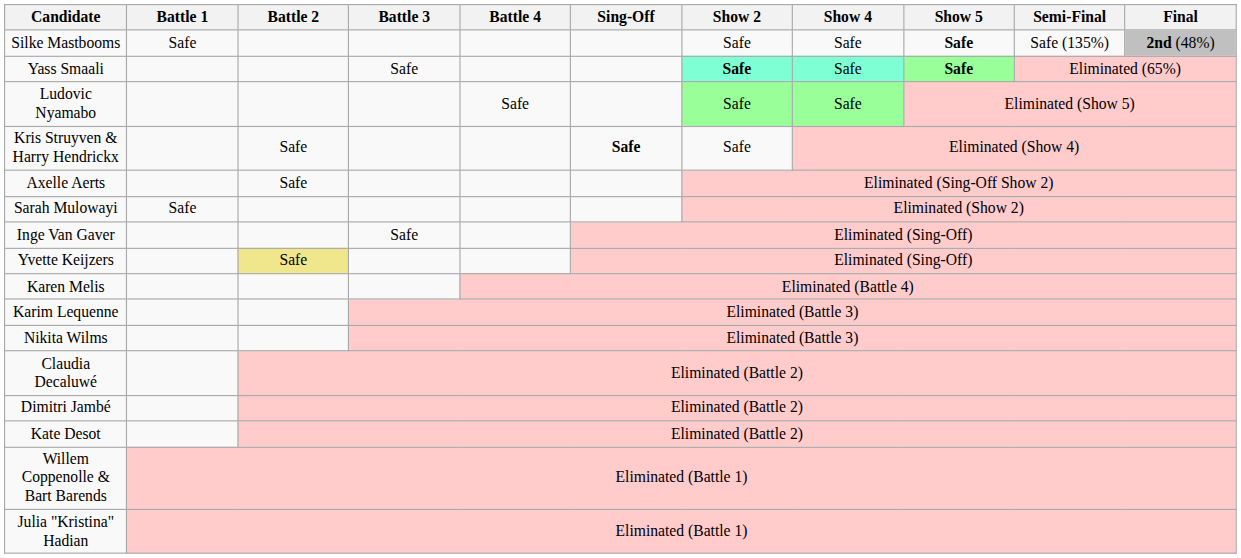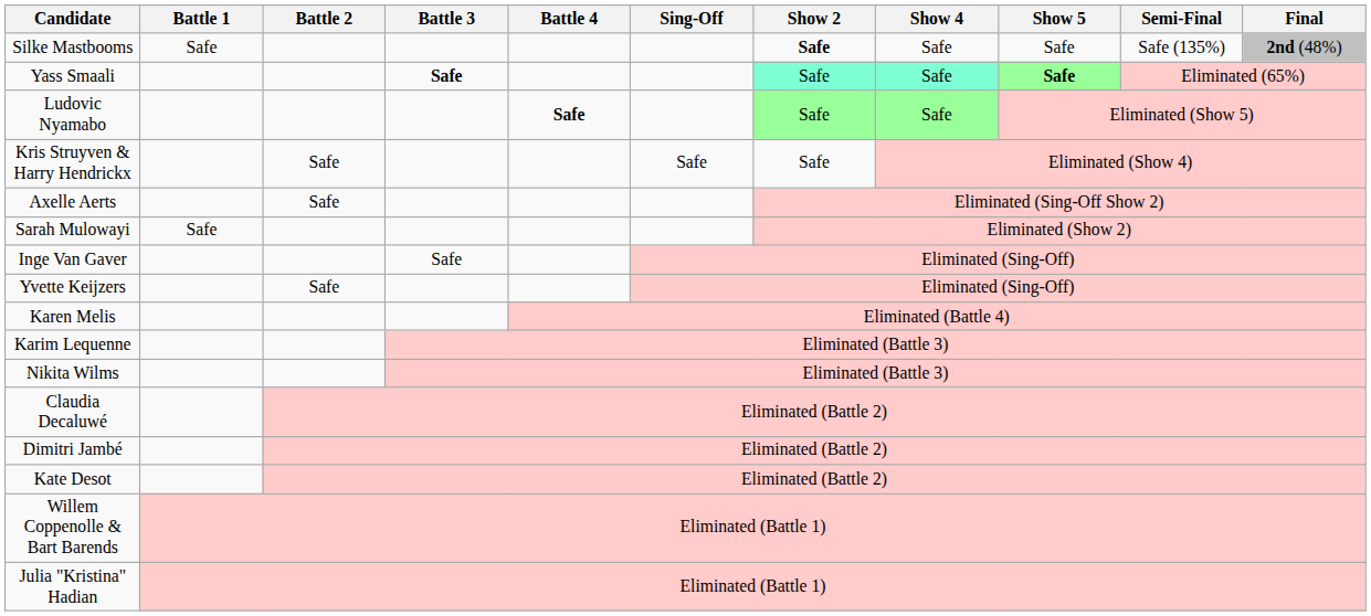Silke Mastbooms | Show 2: normal -> bold
Silke Mastbooms | Show 5: bold -> normal
Yass Smaali | Battle 3: normal -> bold
Yass Smaali | Show 2: bold -> normal
Ludovic Nyamabo | Battle 4: normal -> bold
Kris Struyven & Harry Hendrickx | Sing-Off: bold -> normal
Yvette Keijzers | Battle 2: khaki background -> no background
